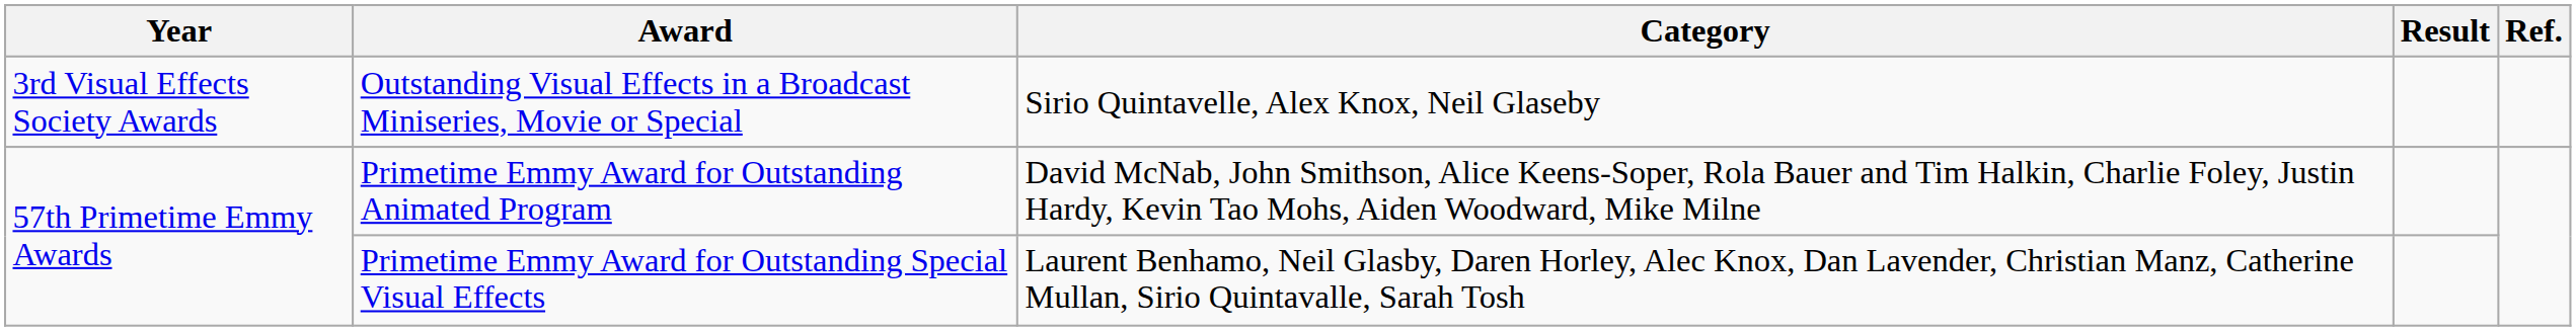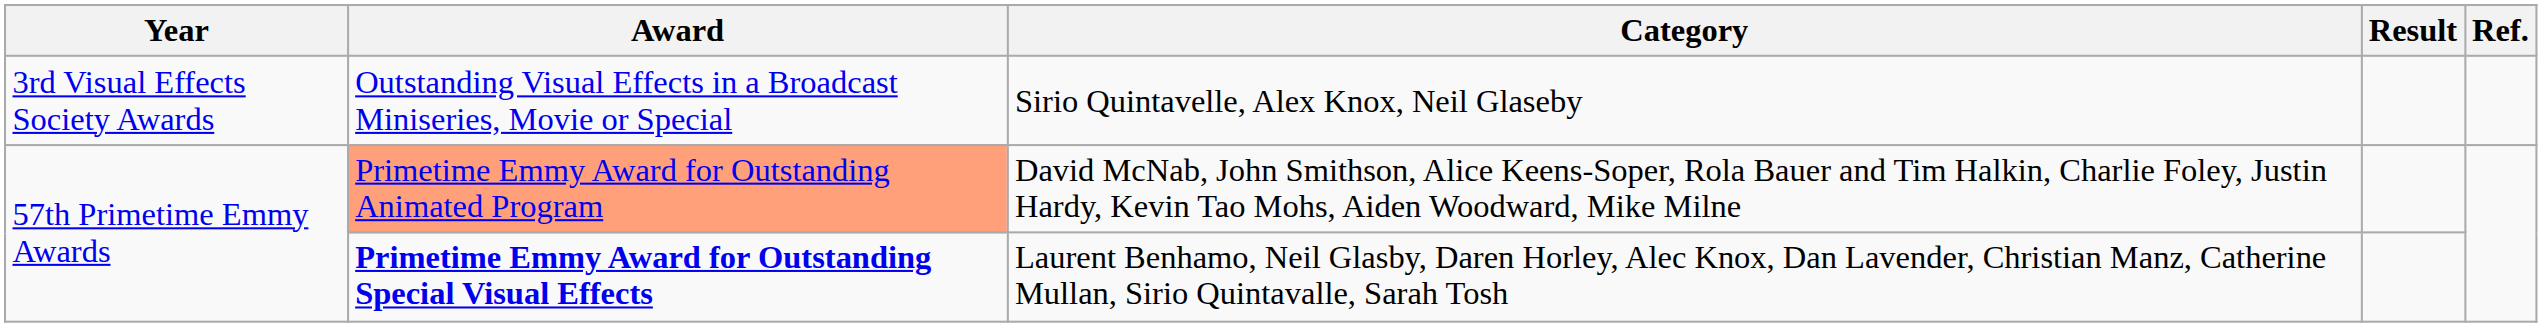Primetime Emmy Award for Outstanding Animated Program | Award: no background -> lightsalmon background
Primetime Emmy Award for Outstanding Special Visual Effects | Award: normal -> bold
